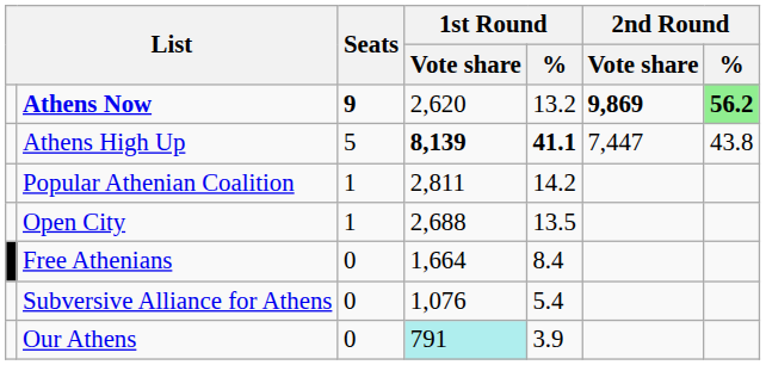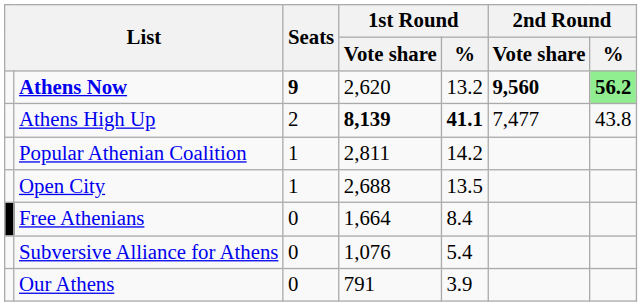Athens Now | 2nd Round / Vote share: 9,869 -> 9,560
Athens High Up | Seats: 5 -> 2
Athens High Up | 2nd Round / Vote share: 7,447 -> 7,477
Our Athens | 1st Round / Vote share: paleturquoise background -> no background
